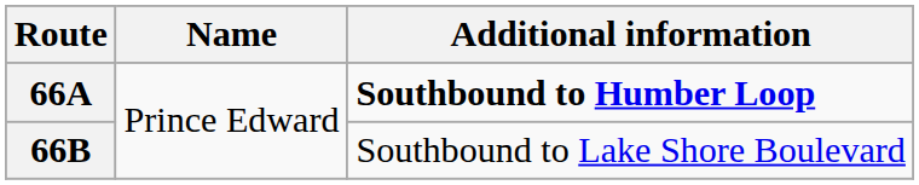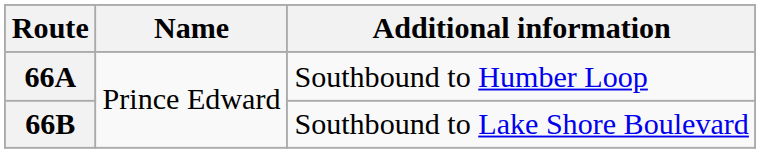66A | Additional information: bold -> normal
